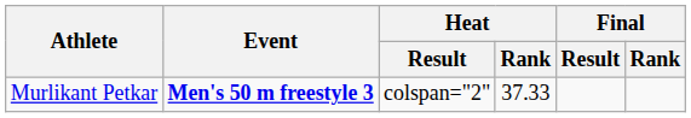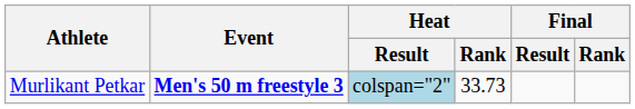Murlikant Petkar | Heat / Result: no background -> lightblue background
Murlikant Petkar | Heat / Rank: 37.33 -> 33.73
